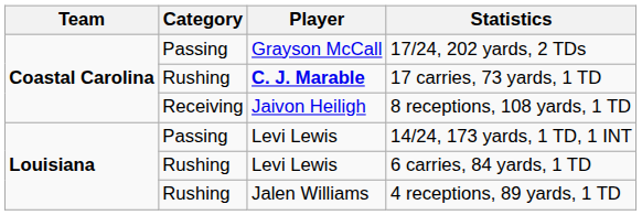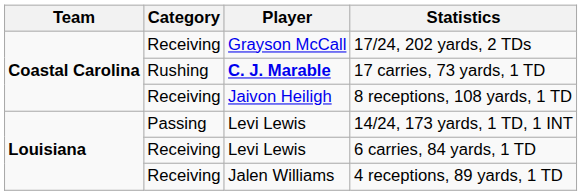17/24, 202 yards, 2 TDs | Category: Passing -> Receiving
6 carries, 84 yards, 1 TD | Category: Rushing -> Receiving
4 receptions, 89 yards, 1 TD | Category: Rushing -> Receiving
